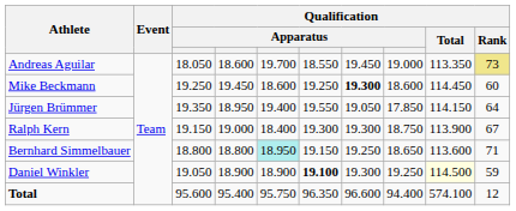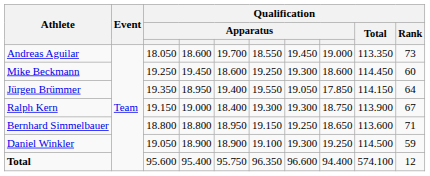Andreas Aguilar | Qualification / Rank: khaki background -> no background
Mike Beckmann | column 7: bold -> normal
Bernhard Simmelbauer | column 5: paleturquoise background -> no background
Daniel Winkler | column 6: bold -> normal
Daniel Winkler | Qualification / Total: lightyellow background -> no background
